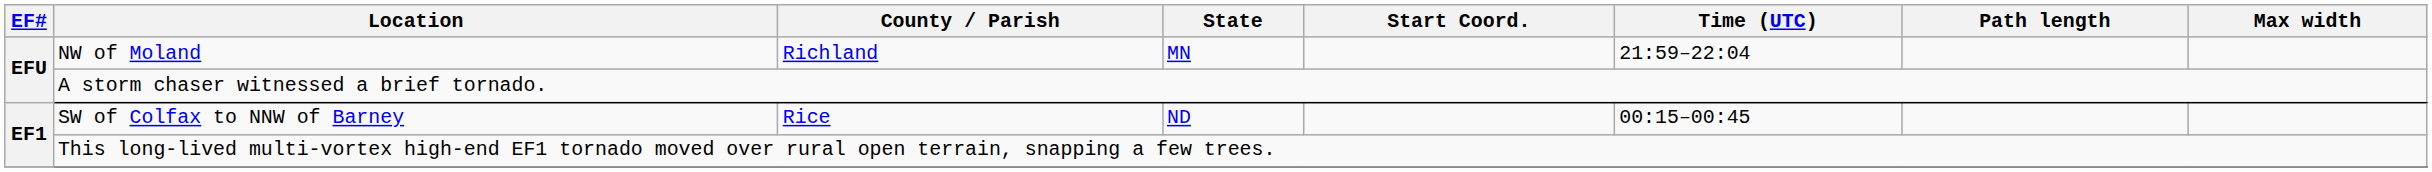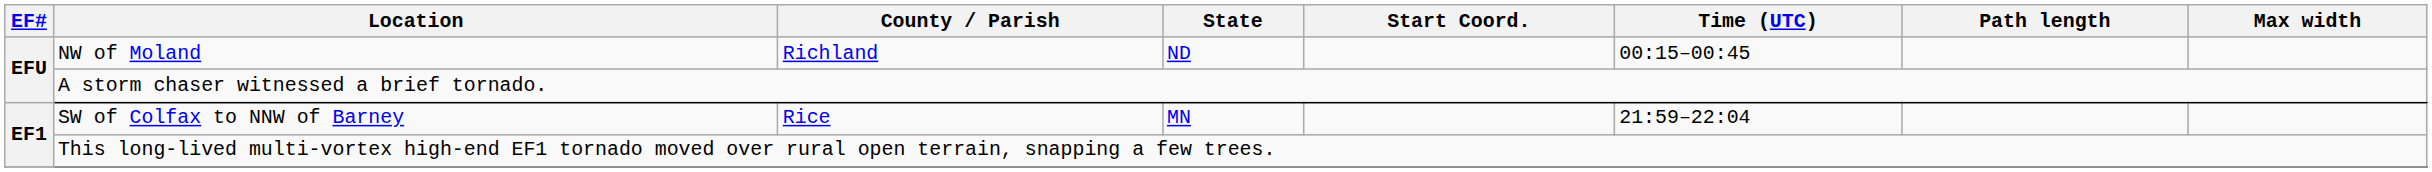NW of Moland | State: MN -> ND
NW of Moland | Time (UTC): 21:59–22:04 -> 00:15–00:45
SW of Colfax to NNW of Barney | State: ND -> MN
SW of Colfax to NNW of Barney | Time (UTC): 00:15–00:45 -> 21:59–22:04
